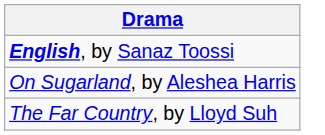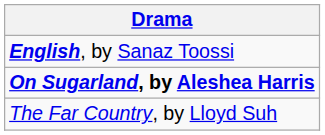row 3 | column 1: normal -> bold
